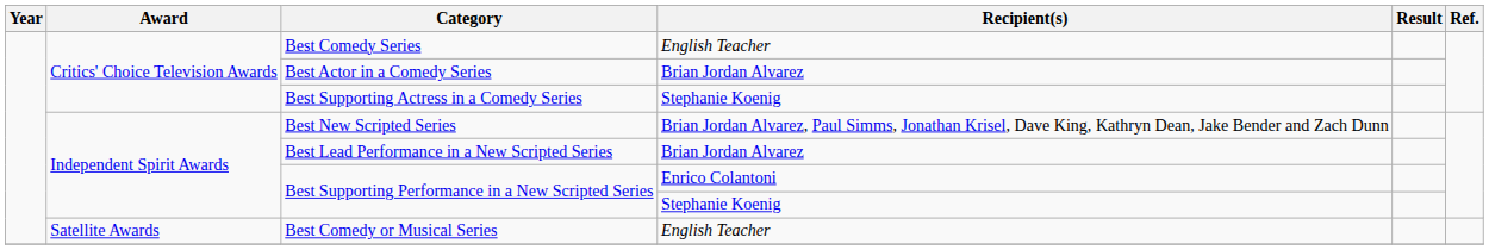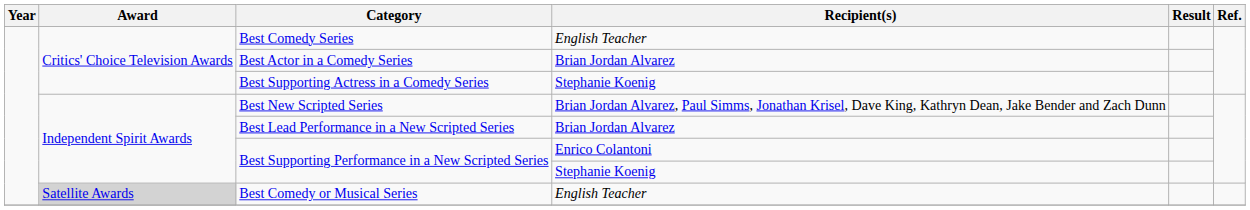Best Comedy or Musical Series | Award: no background -> lightgrey background
